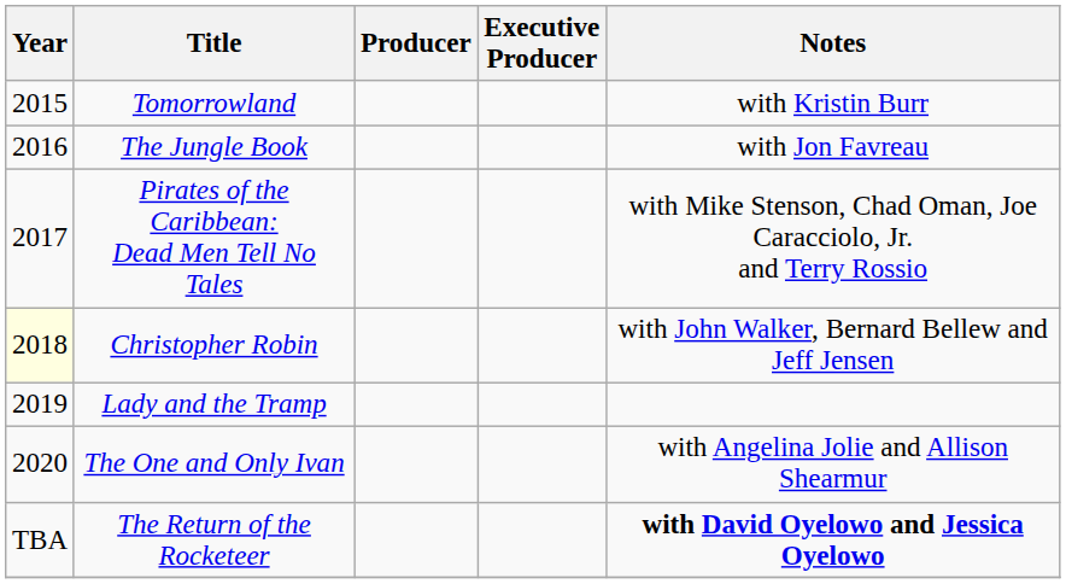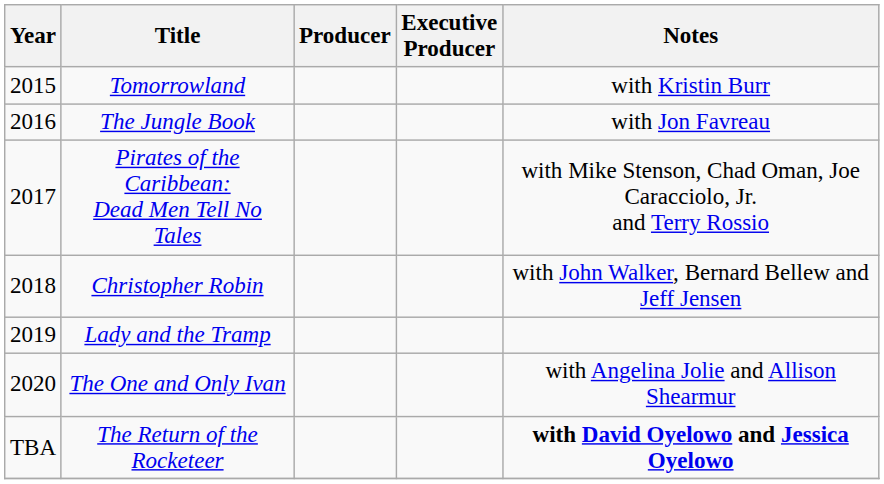Christopher Robin | Year: lightyellow background -> no background
